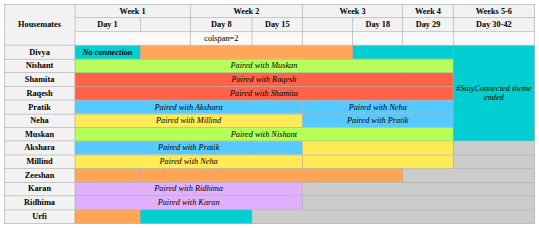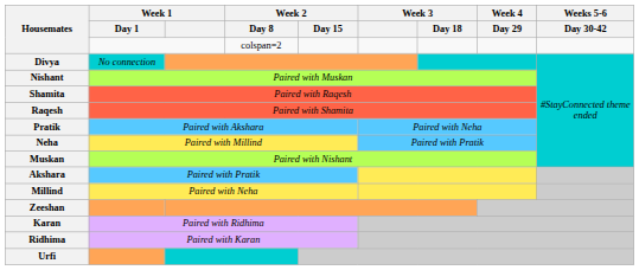Divya | Week 1 / Day 1: bold -> normal
